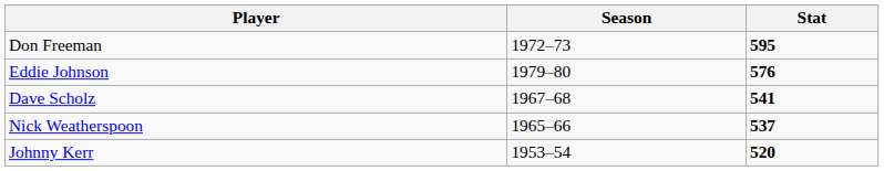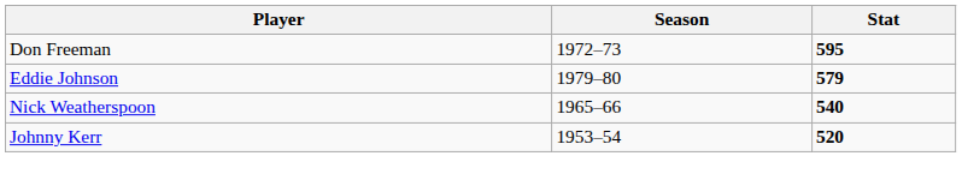Eddie Johnson | Stat: 576 -> 579
- row: Dave Scholz | 1967–68 | 541
Nick Weatherspoon | Stat: 537 -> 540
